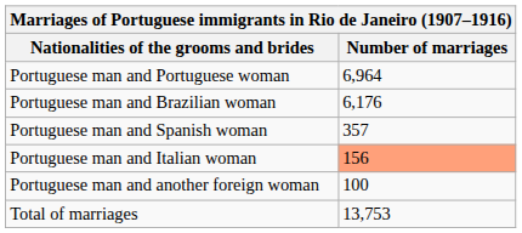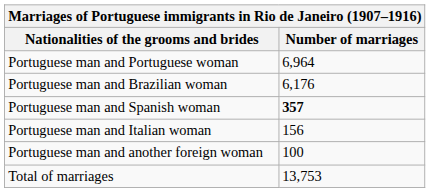Portuguese man and Spanish woman | Number of marriages: normal -> bold
Portuguese man and Italian woman | Number of marriages: lightsalmon background -> no background
